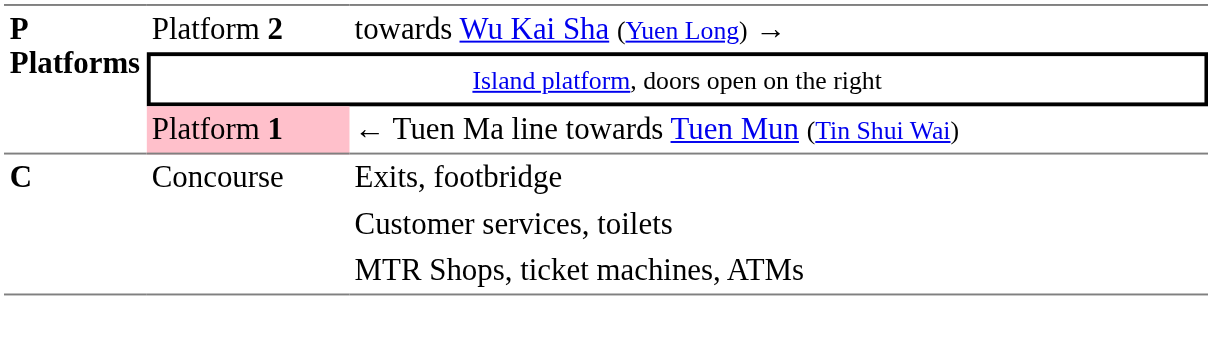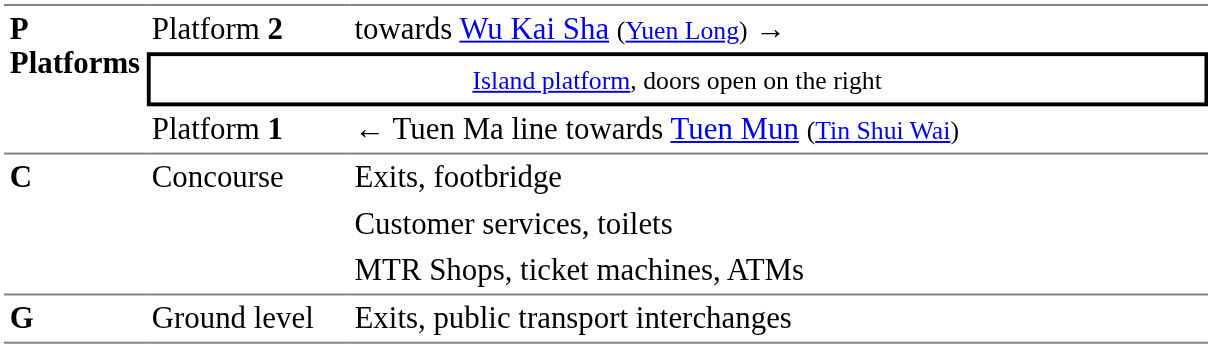← Tuen Ma line towards Tuen Mun (Tin Shui Wai) | column 2: pink background -> no background
+ row: G | Ground level | Exits, public transport interchanges
